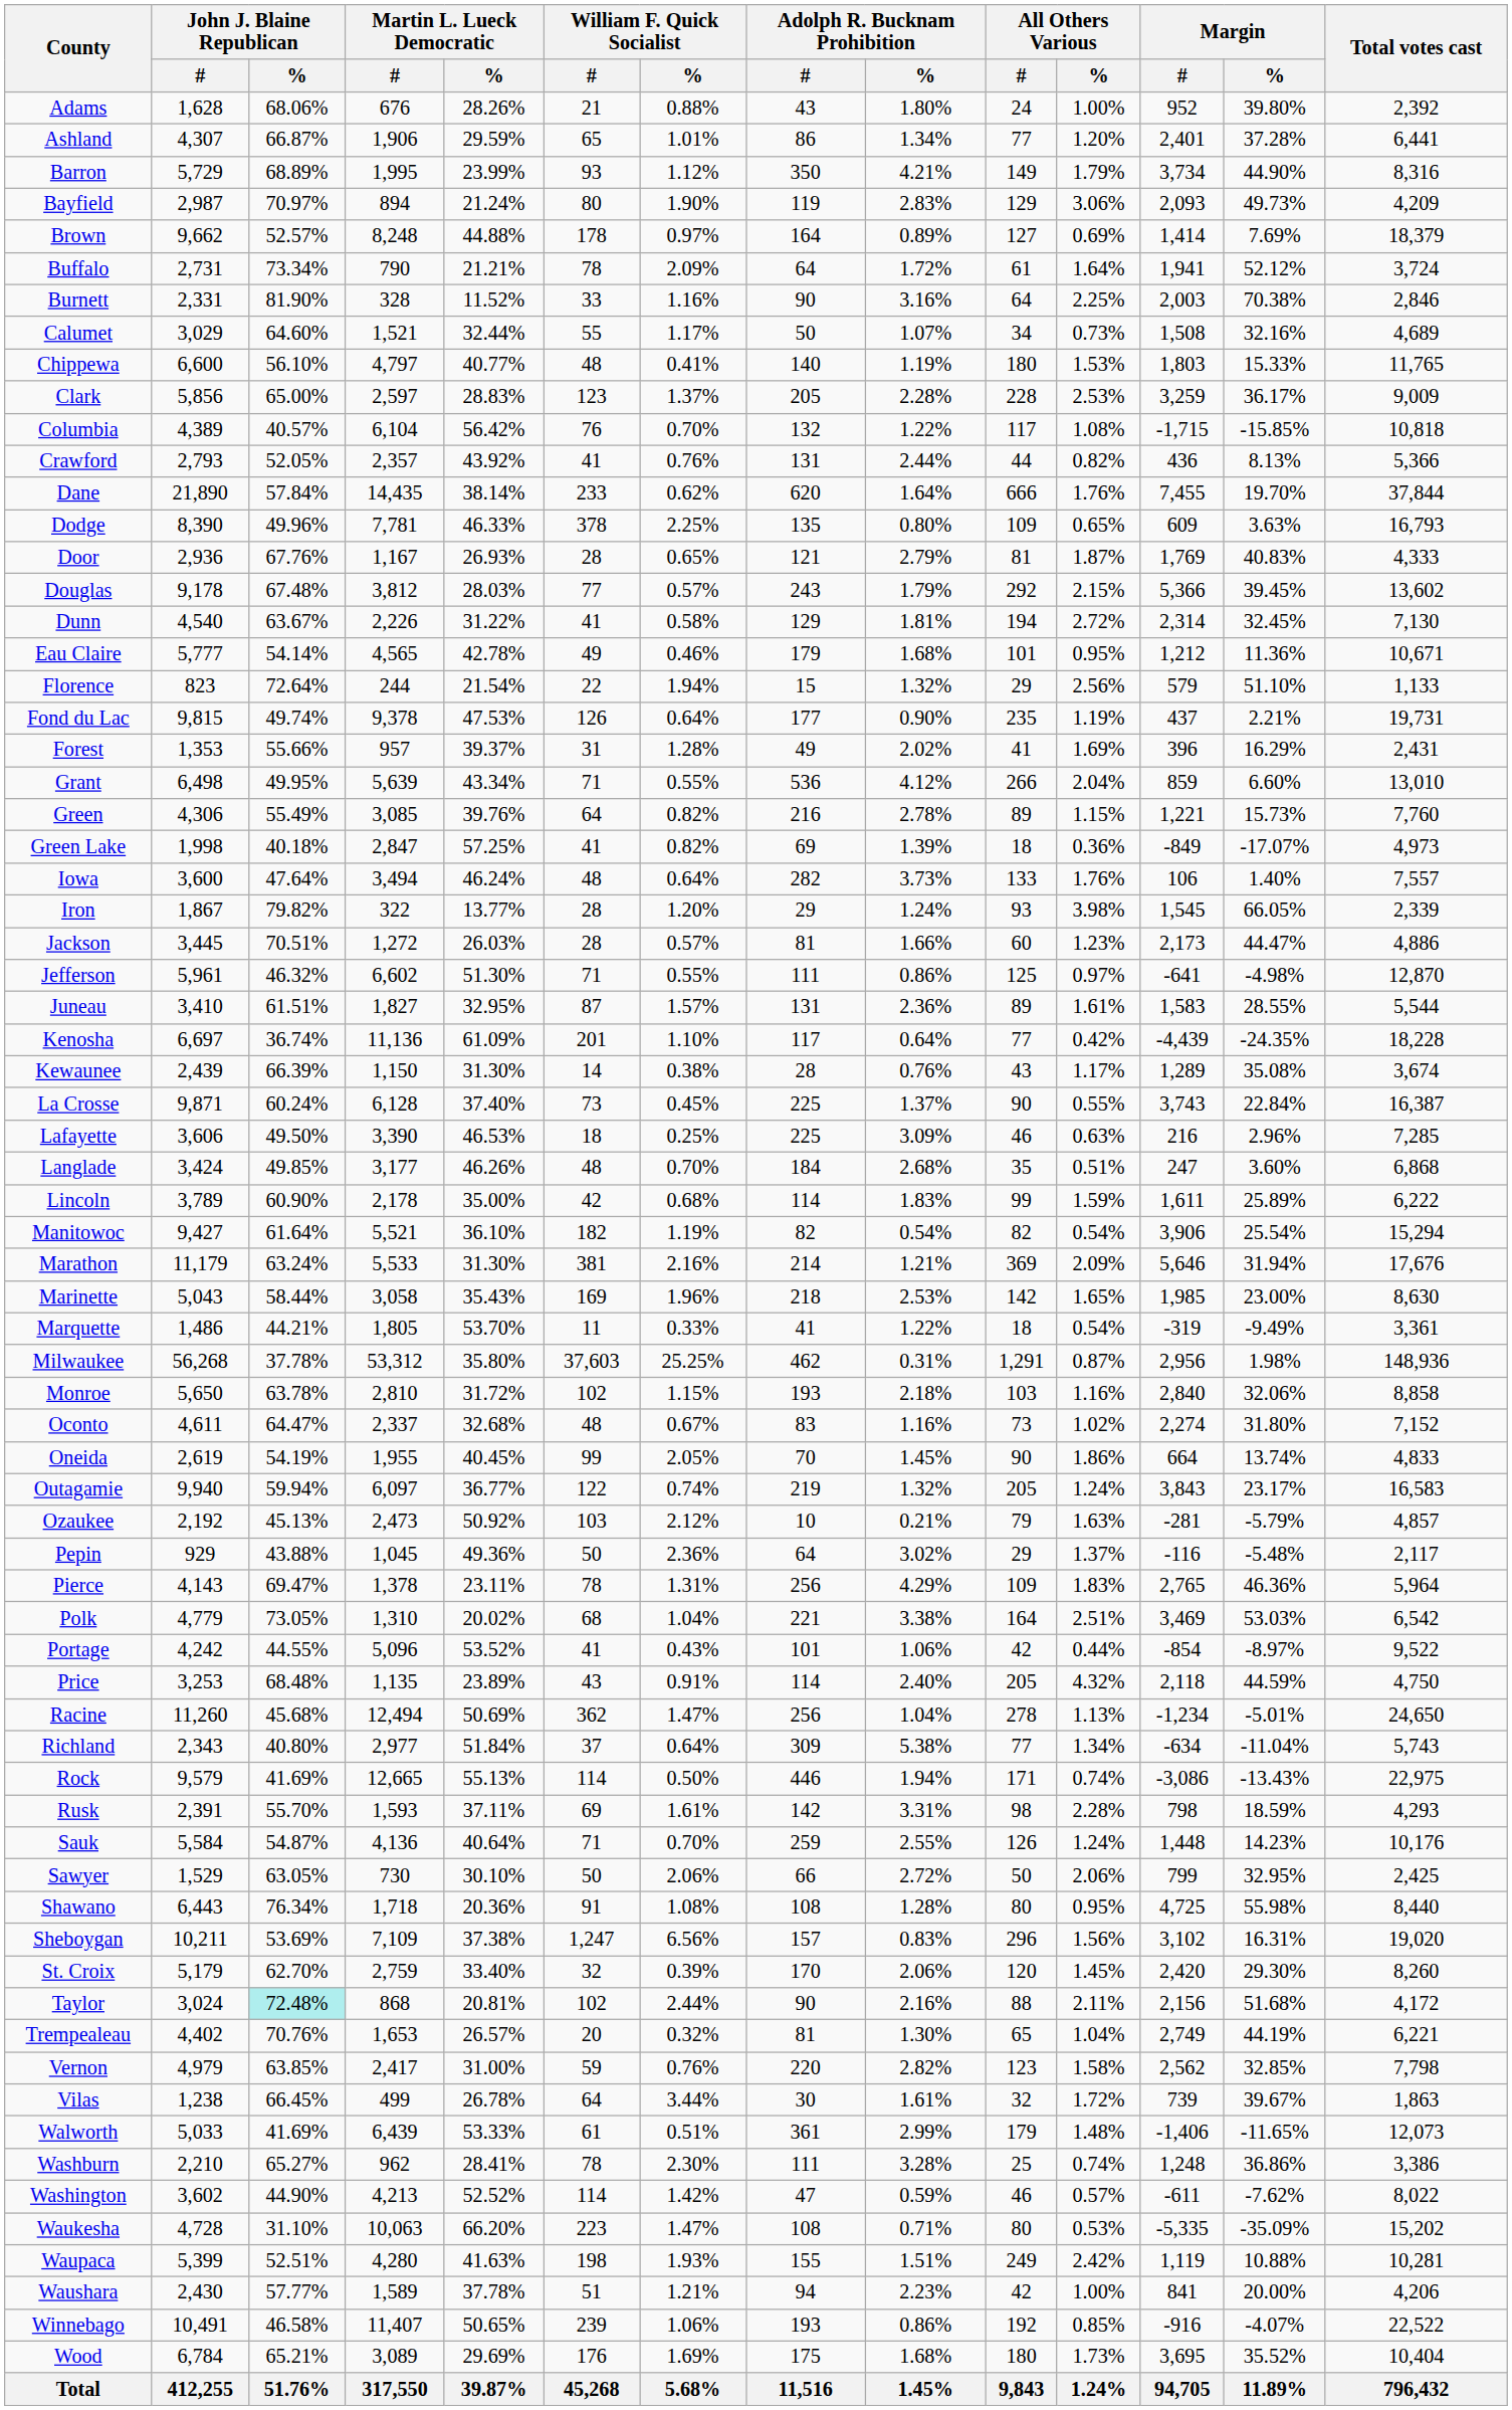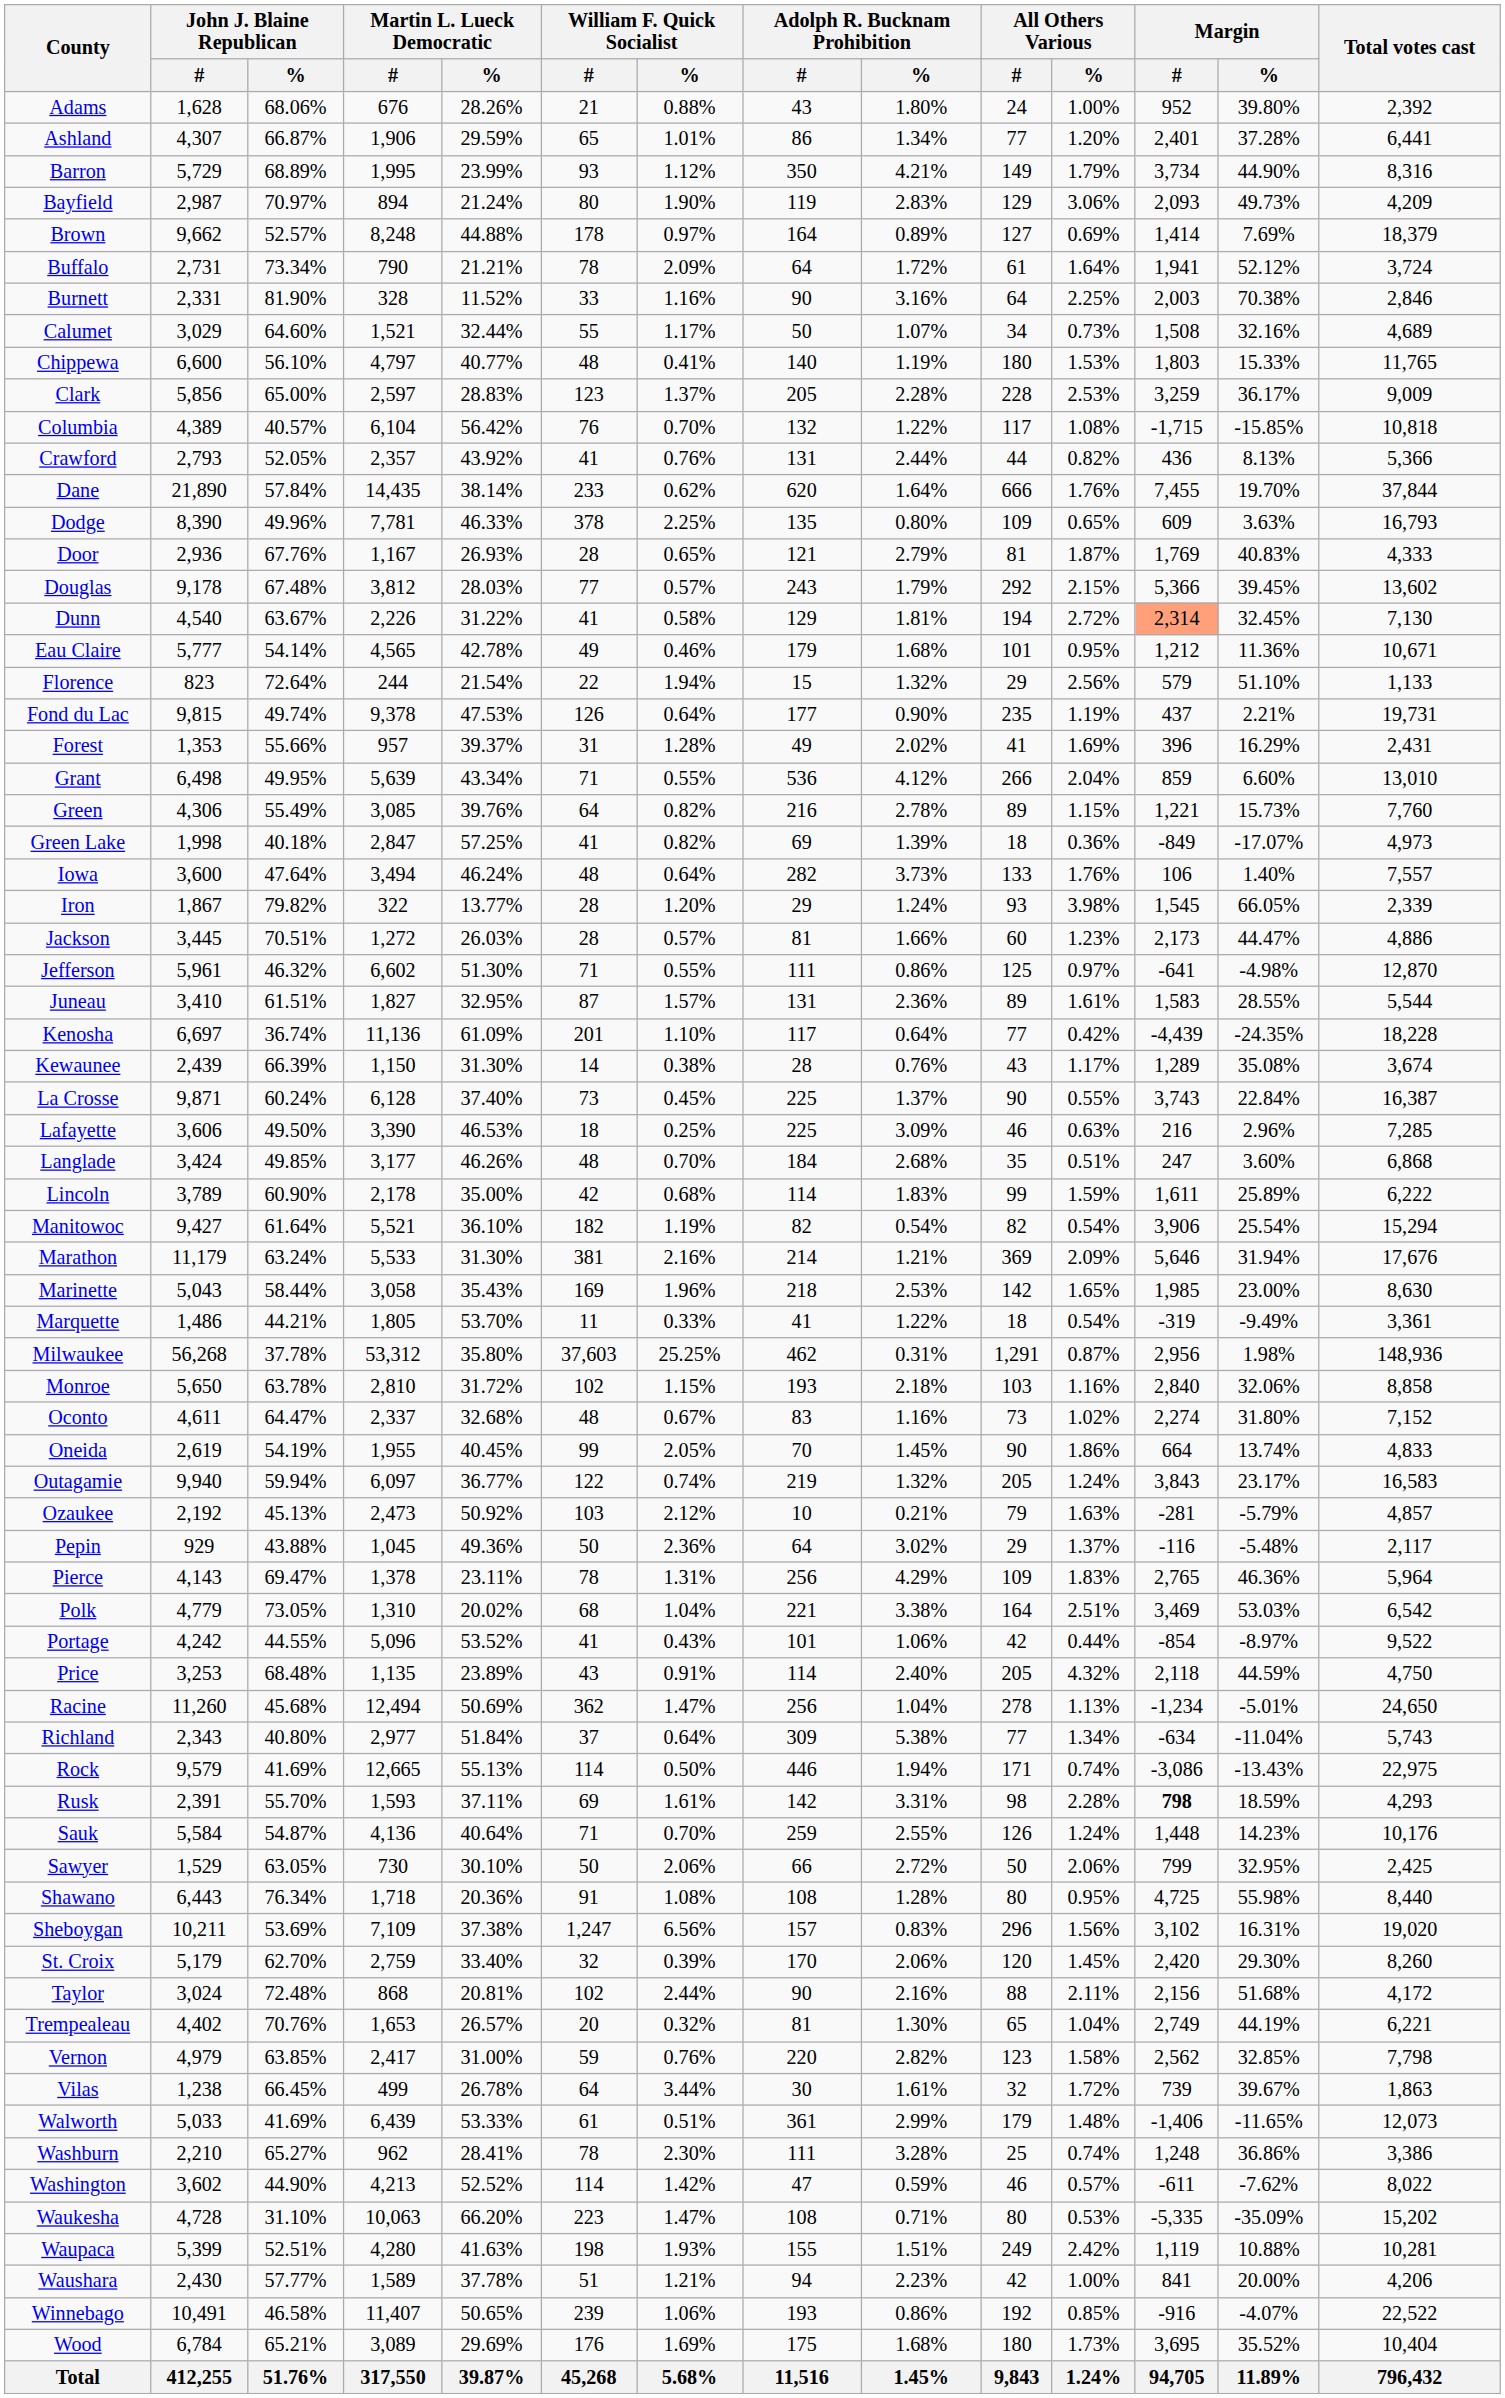Dunn | Margin / #: no background -> lightsalmon background
Rusk | Margin / #: normal -> bold
Taylor | John J. Blaine Republican / %: paleturquoise background -> no background
